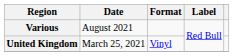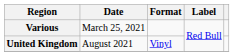Various | Date: August 2021 -> March 25, 2021
United Kingdom | Date: March 25, 2021 -> August 2021
